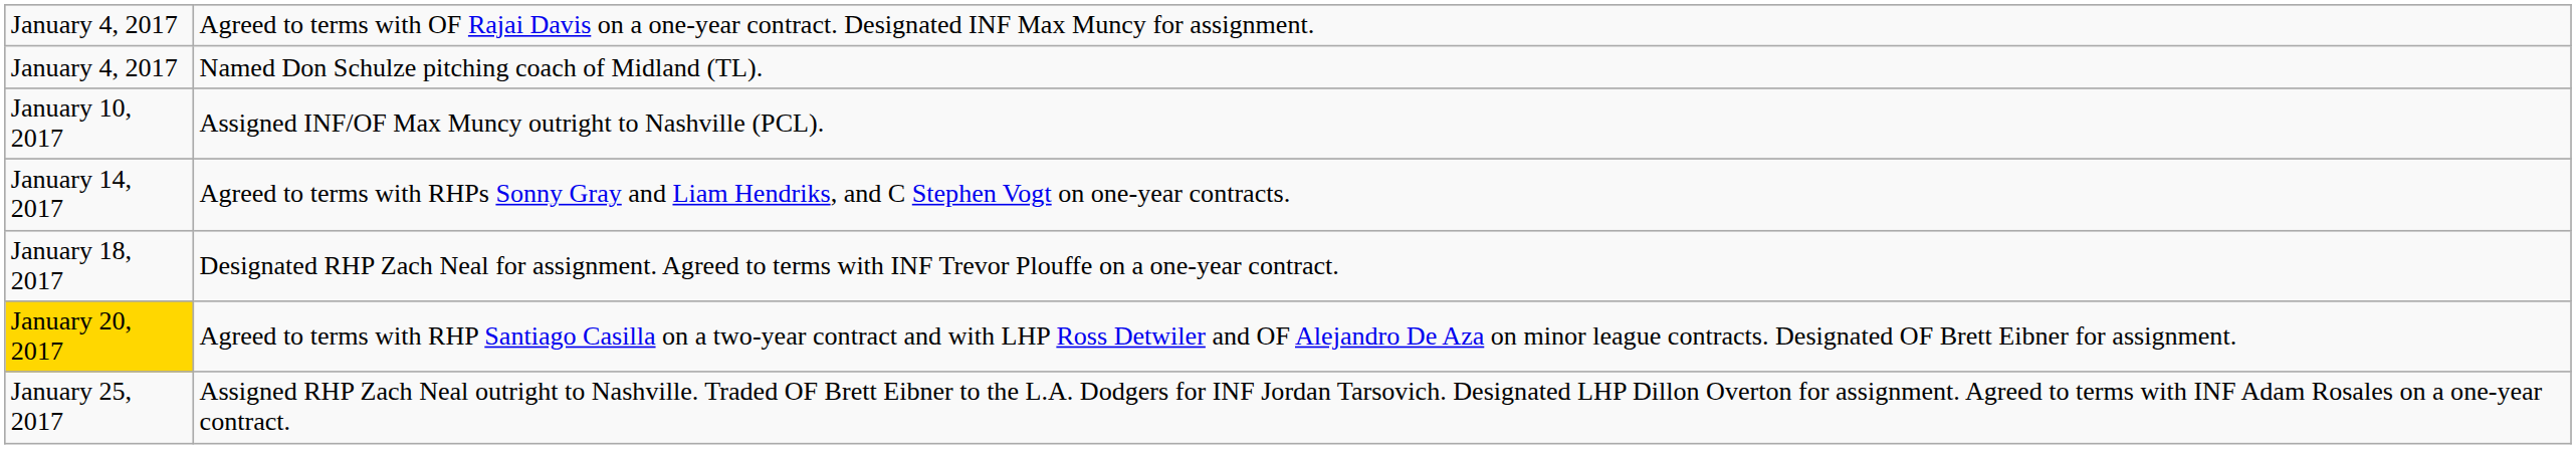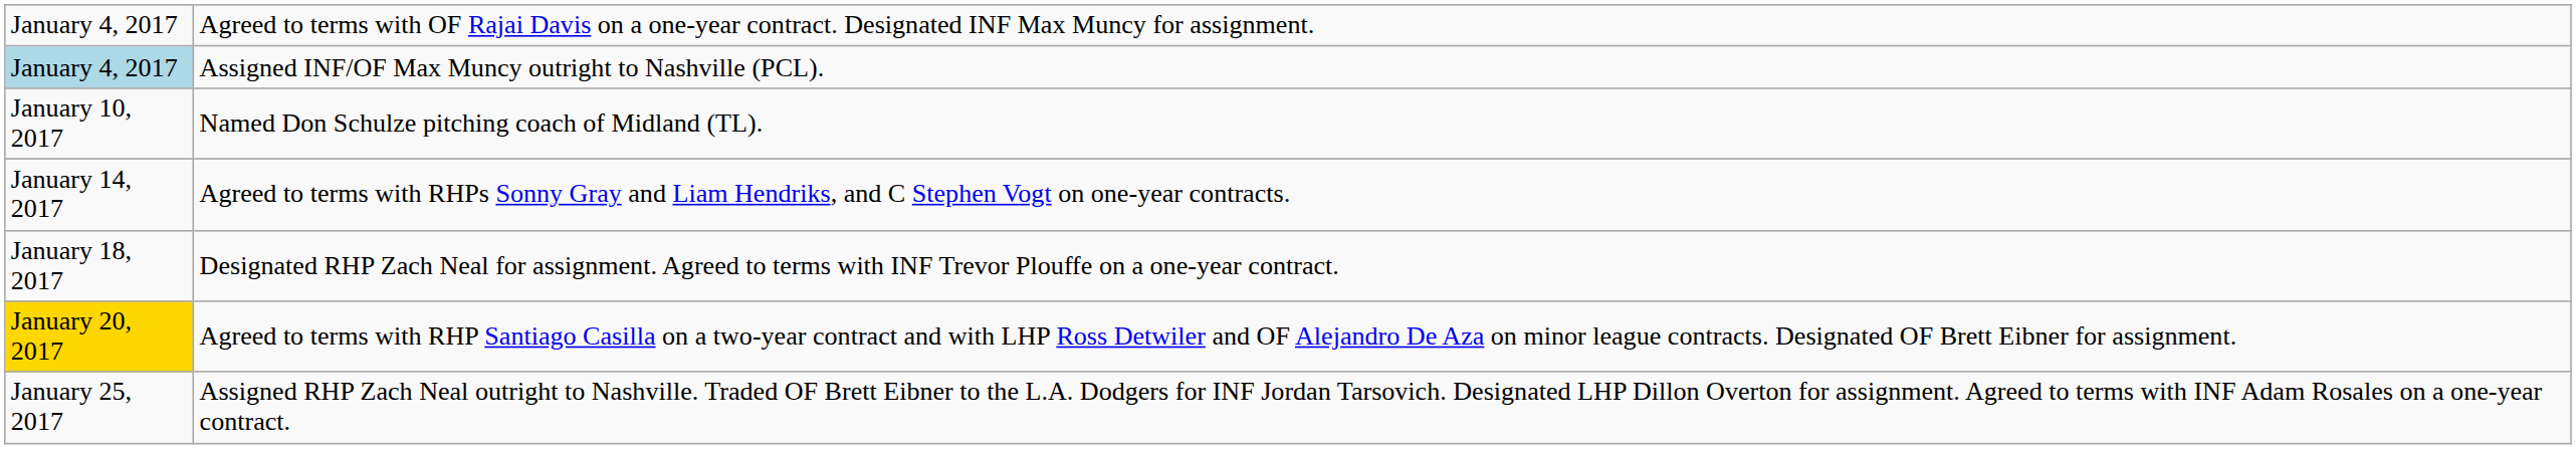row 2 | column 1: no background -> lightblue background
row 2 | column 2: Named Don Schulze pitching coach of Midland (TL). -> Assigned INF/OF Max Muncy outright to Nashville (PCL).
row 3 | column 2: Assigned INF/OF Max Muncy outright to Nashville (PCL). -> Named Don Schulze pitching coach of Midland (TL).
